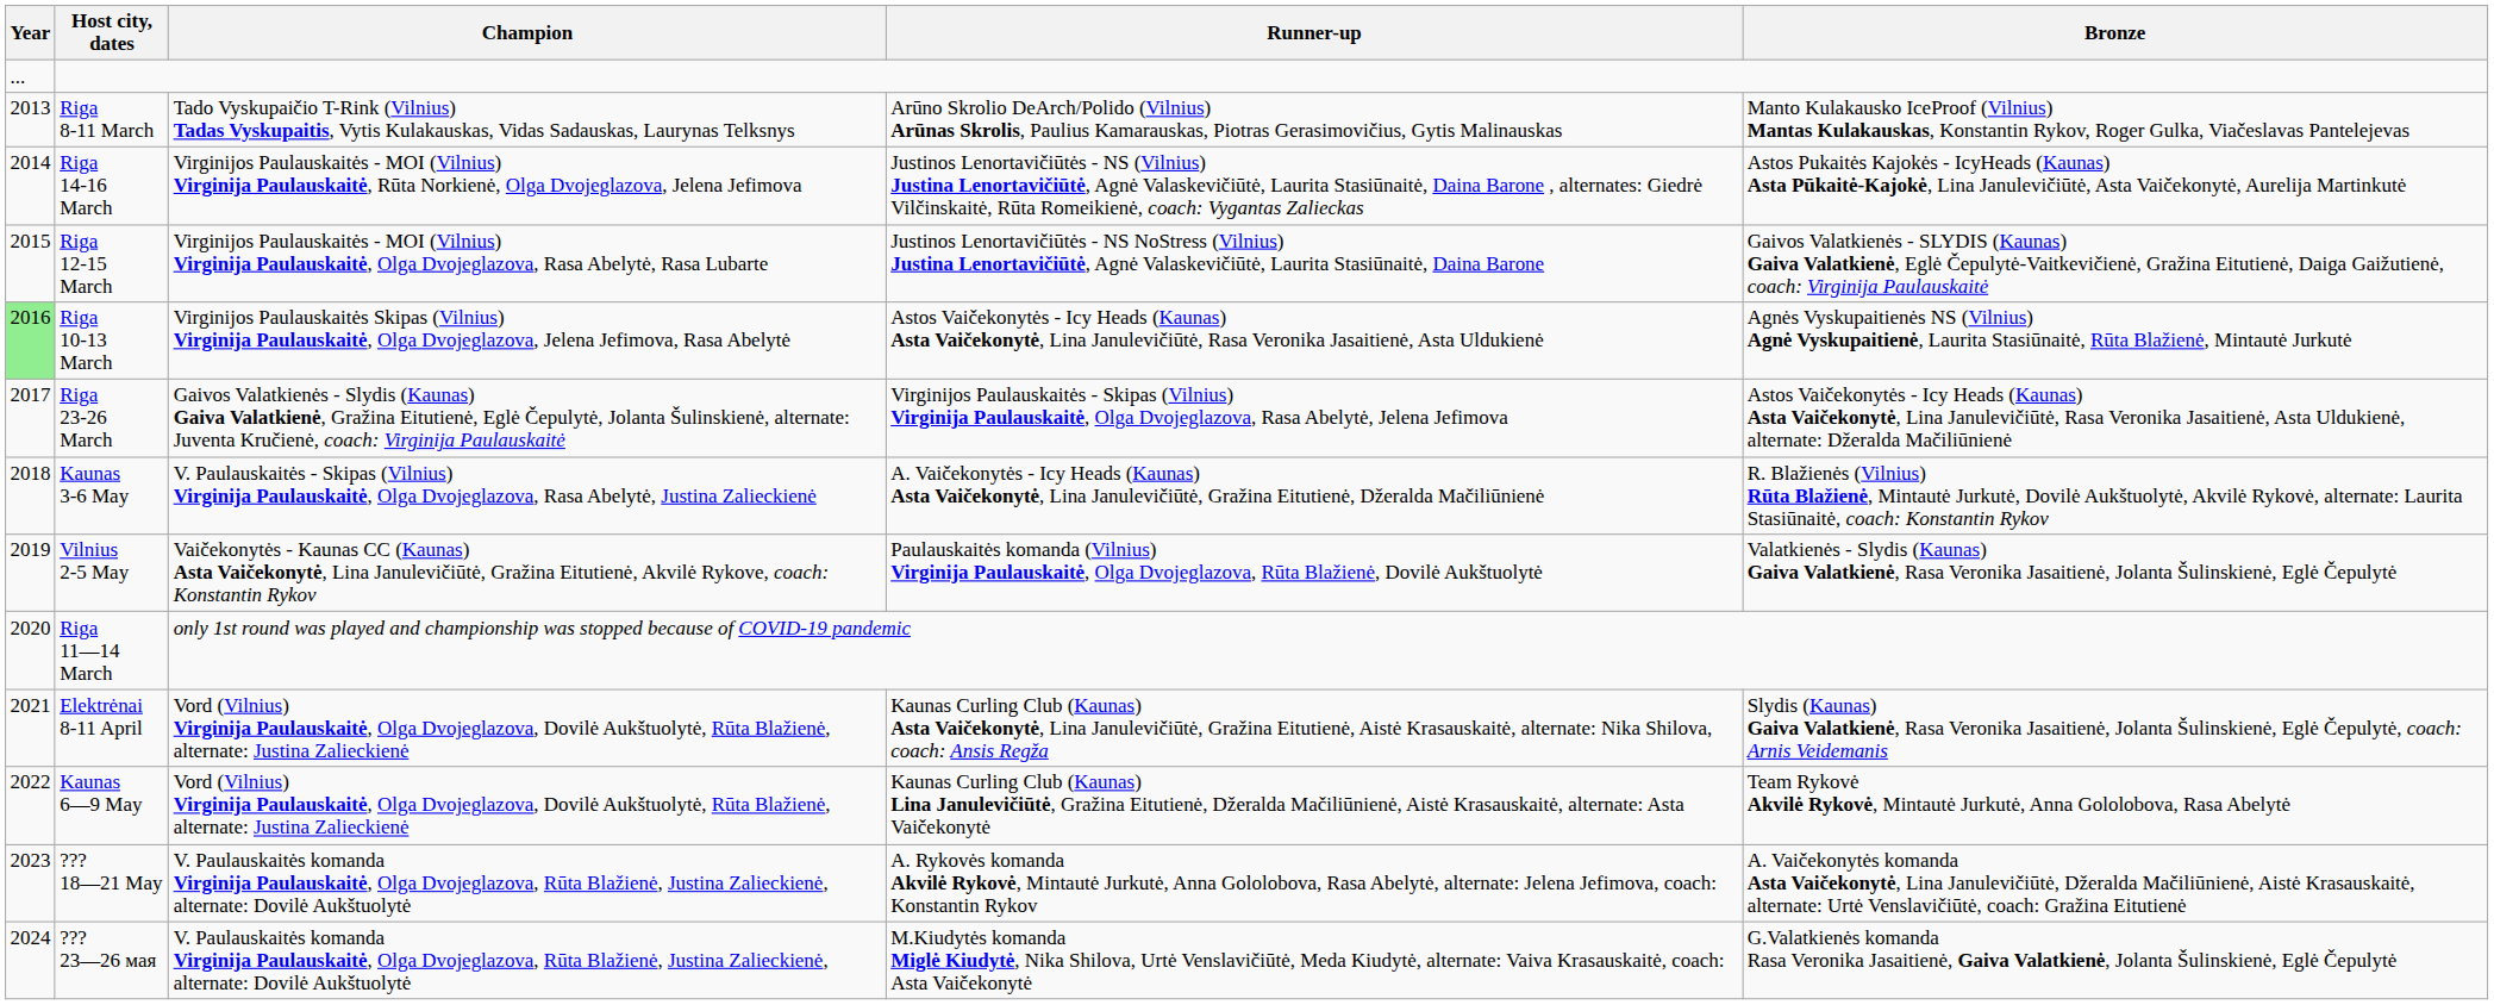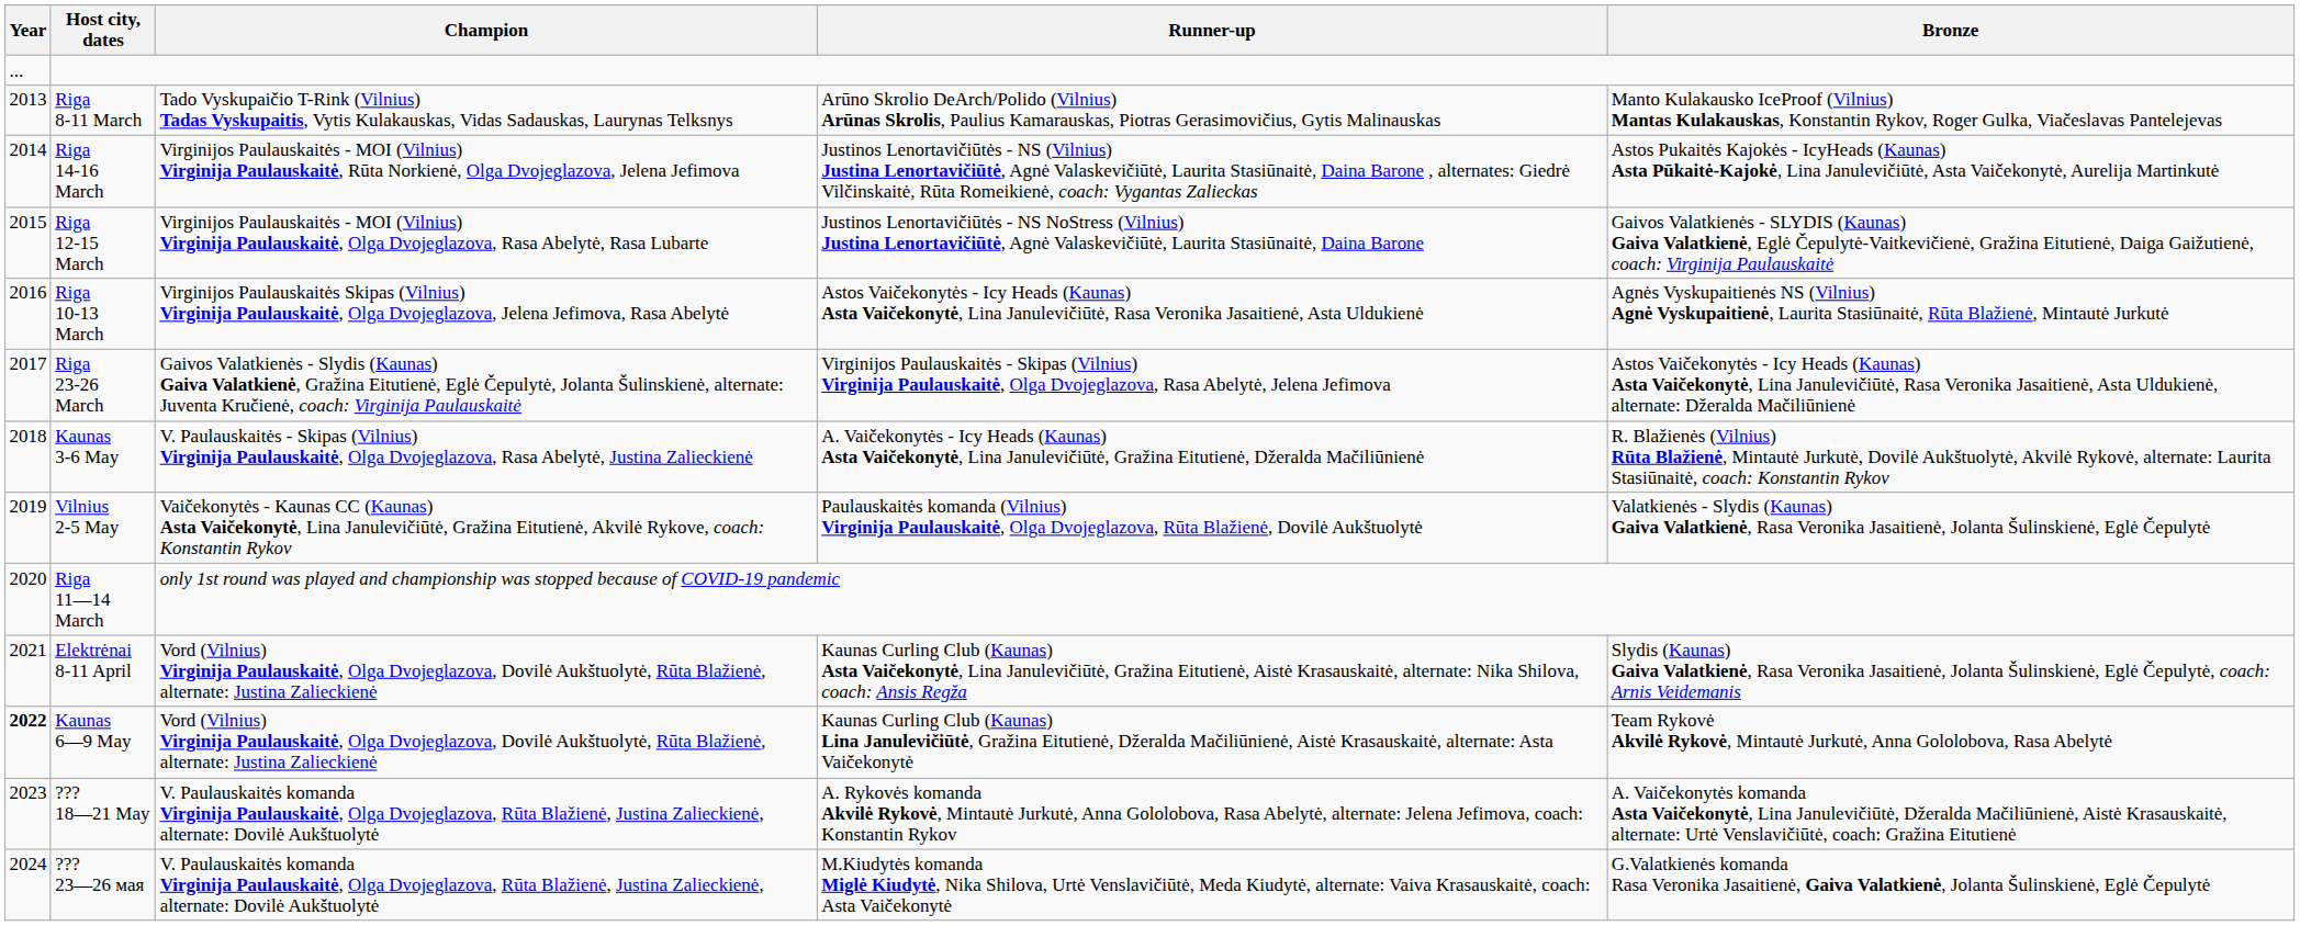Riga 10-13 March | Year: lightgreen background -> no background
Kaunas 6—9 May | Year: normal -> bold
